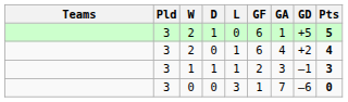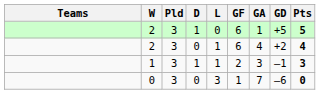columns swapped: Pld <-> W
